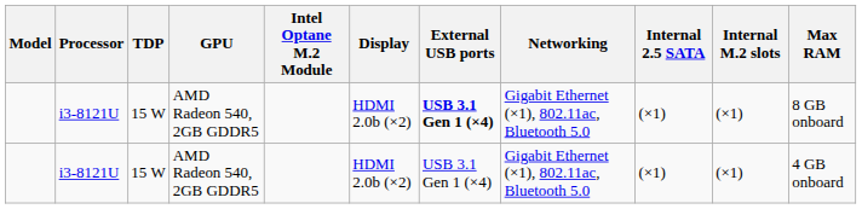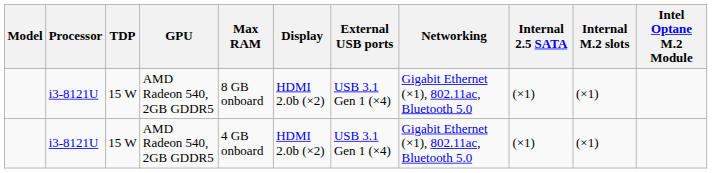columns swapped: Max RAM <-> Intel Optane M.2 Module
row 2 | External USB ports: bold -> normal
